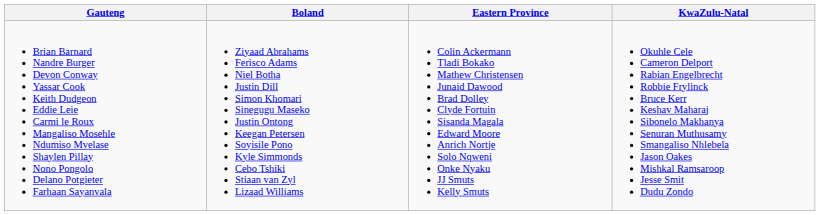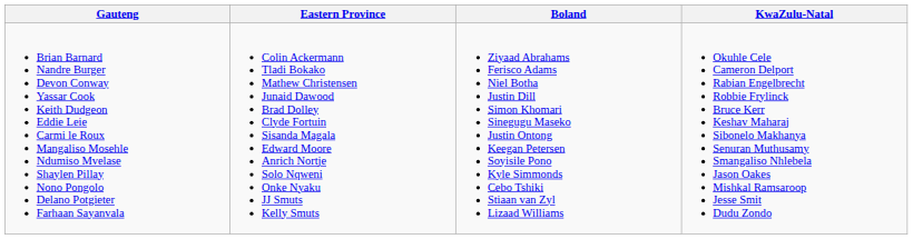columns swapped: Eastern Province <-> Boland
